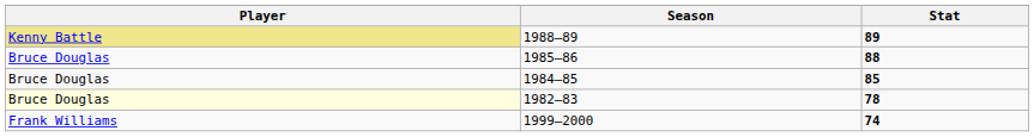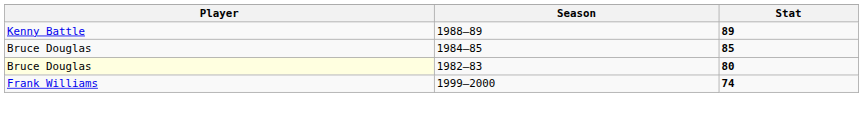1988–89 | Player: khaki background -> no background
- row: Bruce Douglas | 1985–86 | 88
1982–83 | Stat: 78 -> 80
